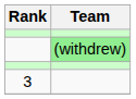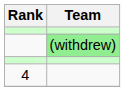row 5 | Rank: 3 -> 4
